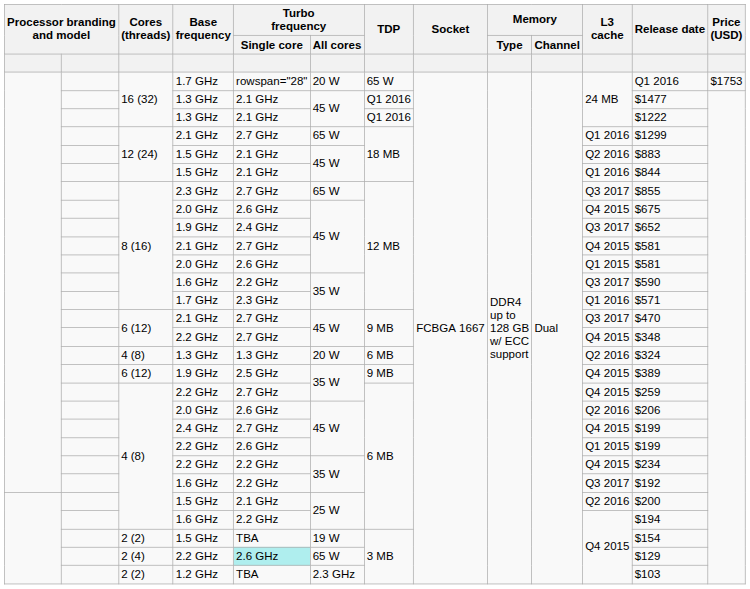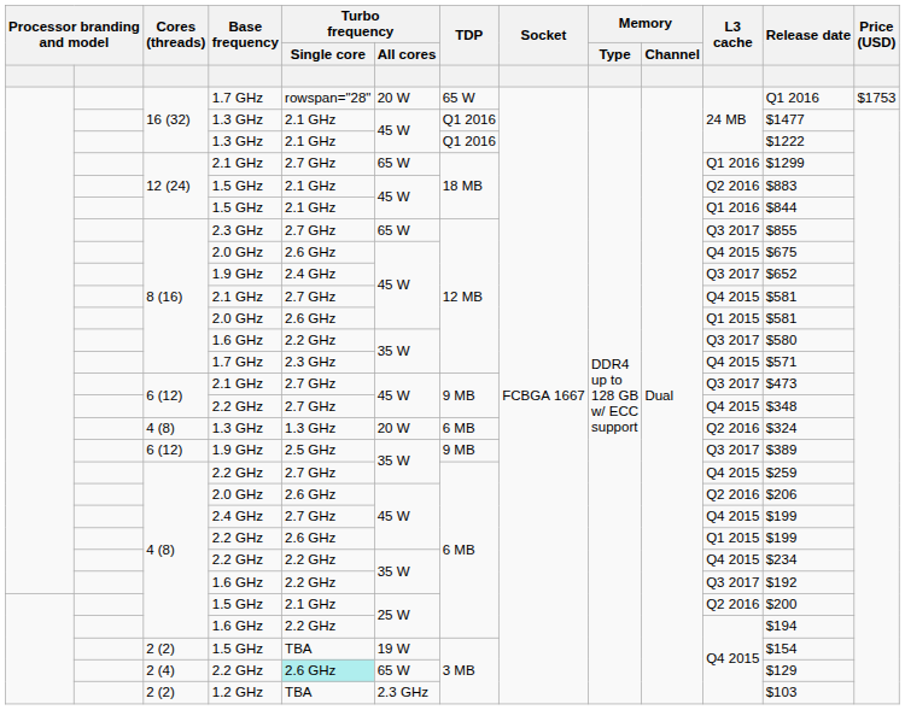8 (16) / 1.6 GHz | Release date: $590 -> $580
8 (16) / 1.7 GHz | L3 cache: Q1 2016 -> Q4 2015
6 (12) / 2.1 GHz | Release date: $470 -> $473
6 (12) / 1.9 GHz | L3 cache: Q4 2015 -> Q3 2017
